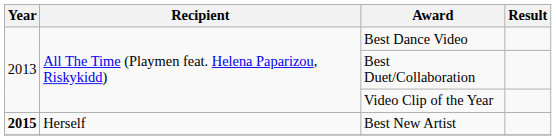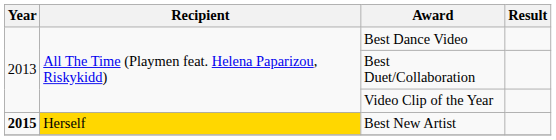Best New Artist | Recipient: no background -> gold background
